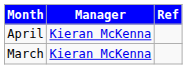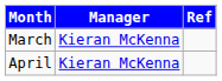rows swapped: March <-> April
